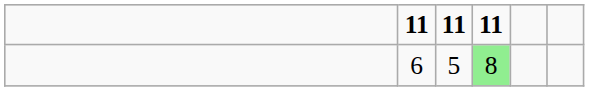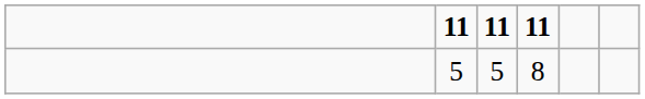row 2 | column 2: 6 -> 5
row 2 | column 4: lightgreen background -> no background
